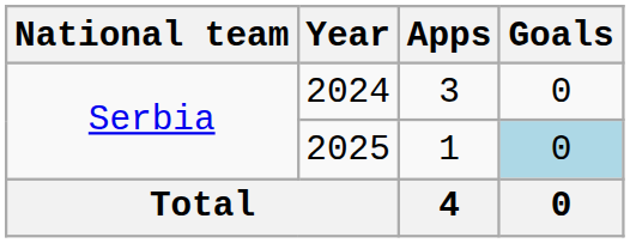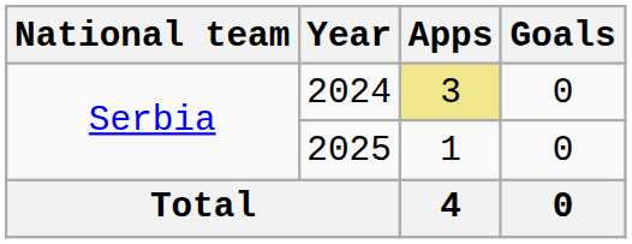2024 | Apps: no background -> khaki background
2025 | Goals: lightblue background -> no background
